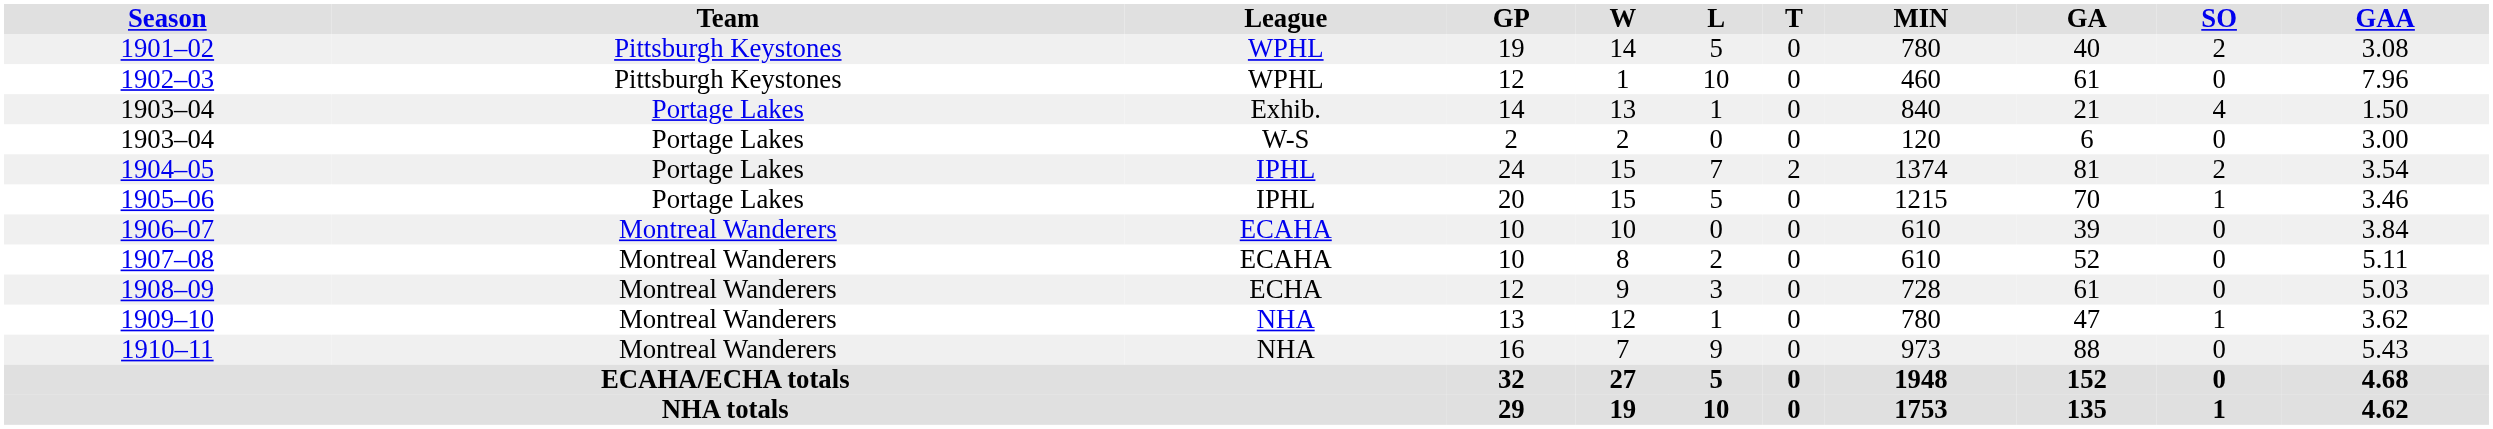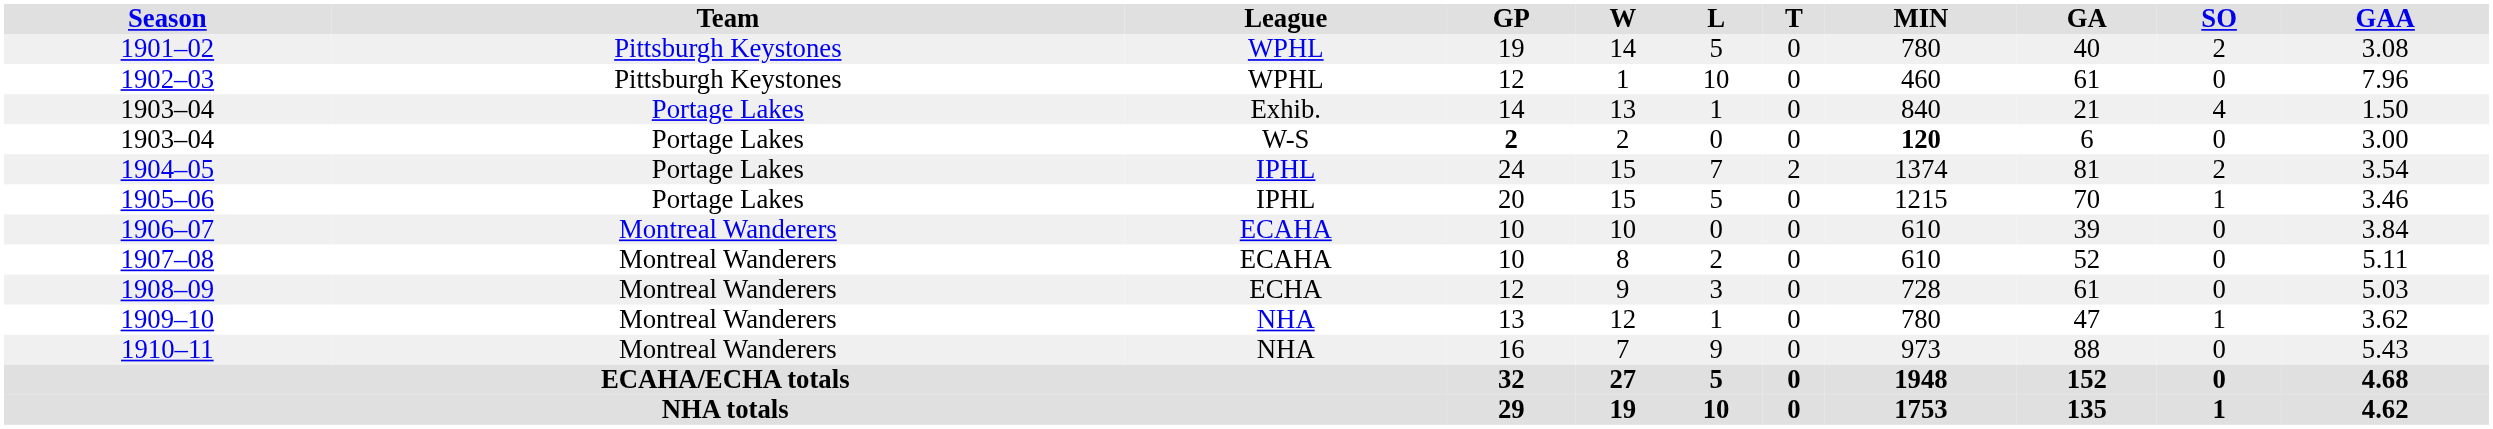1903–04 / W-S | GP: normal -> bold
1903–04 / W-S | MIN: normal -> bold
